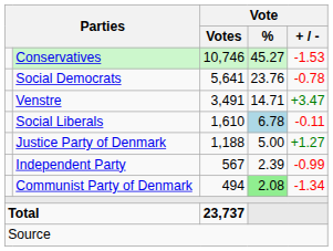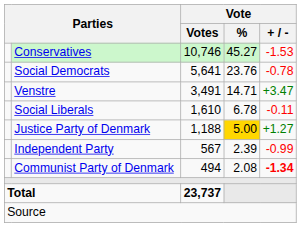Social Liberals | Vote / %: lightblue background -> no background
Justice Party of Denmark | Vote / %: no background -> gold background
Communist Party of Denmark | Vote / %: lightgreen background -> no background
Communist Party of Denmark | Vote / + / -: normal -> bold
